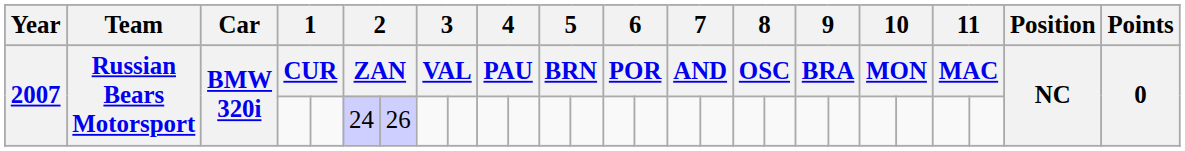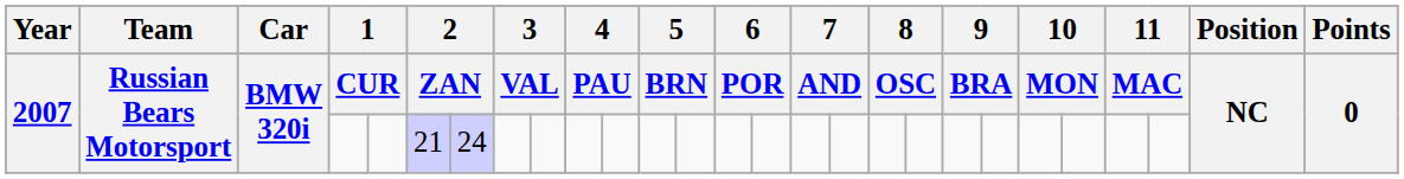row 3 | column 6: 24 -> 21
row 3 | column 7: 26 -> 24
